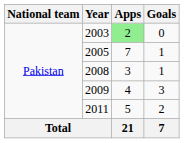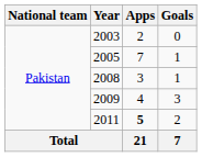2003 | Apps: lightgreen background -> no background
2011 | Apps: normal -> bold
